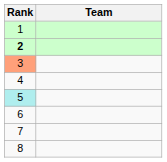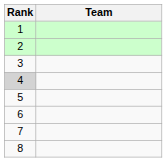2 | Rank: bold -> normal
3 | Rank: lightsalmon background -> no background
4 | Rank: no background -> lightgrey background
5 | Rank: paleturquoise background -> no background
